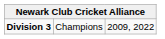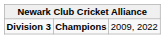Division 3 | column 2: normal -> bold
